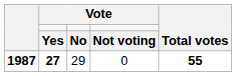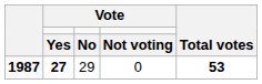1987 | Total votes: 55 -> 53
